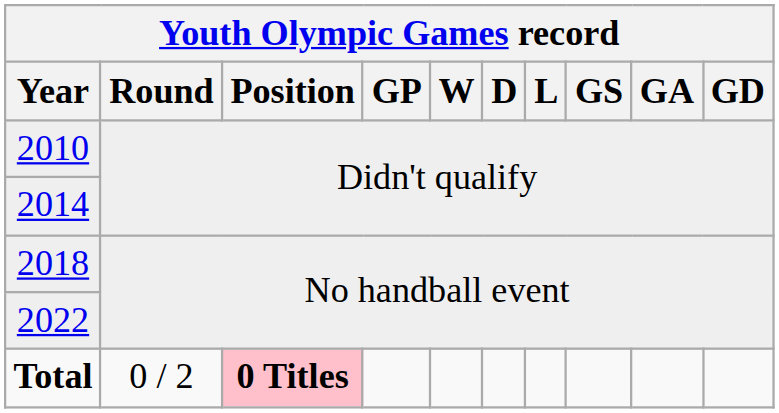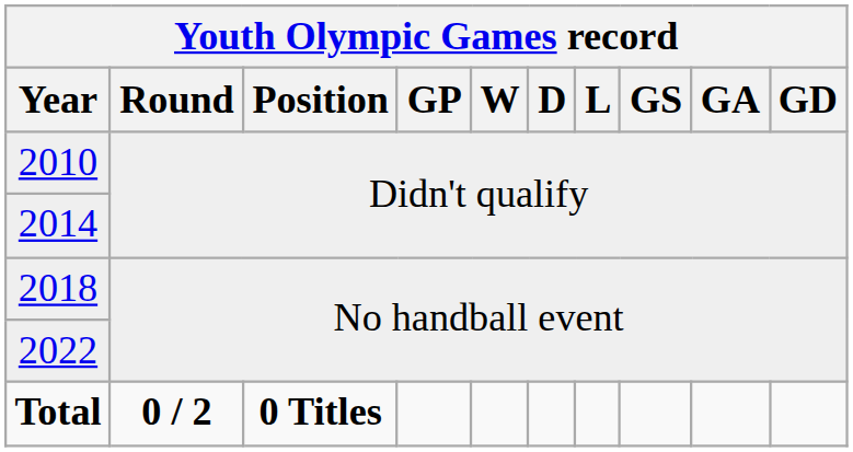Total | Youth Olympic Games record / Round: normal -> bold
Total | Youth Olympic Games record / Position: pink background -> no background
